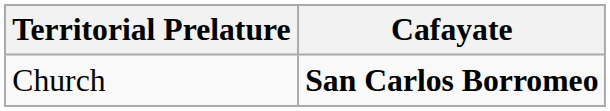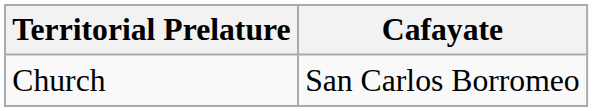Church | Cafayate: bold -> normal
